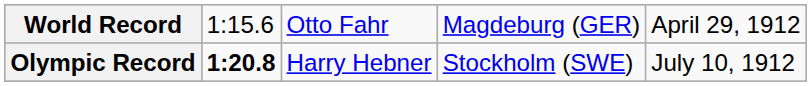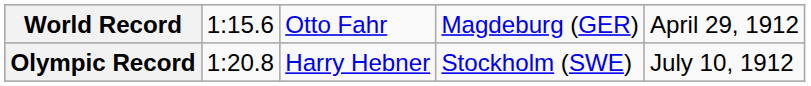Olympic Record | column 2: bold -> normal
